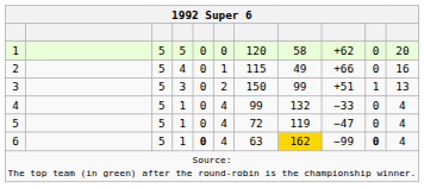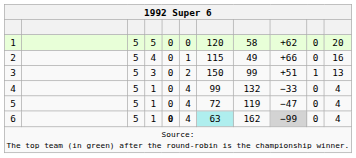6 | column 7: no background -> paleturquoise background
6 | column 8: gold background -> no background
6 | column 9: no background -> lightgrey background
6 | column 10: bold -> normal
